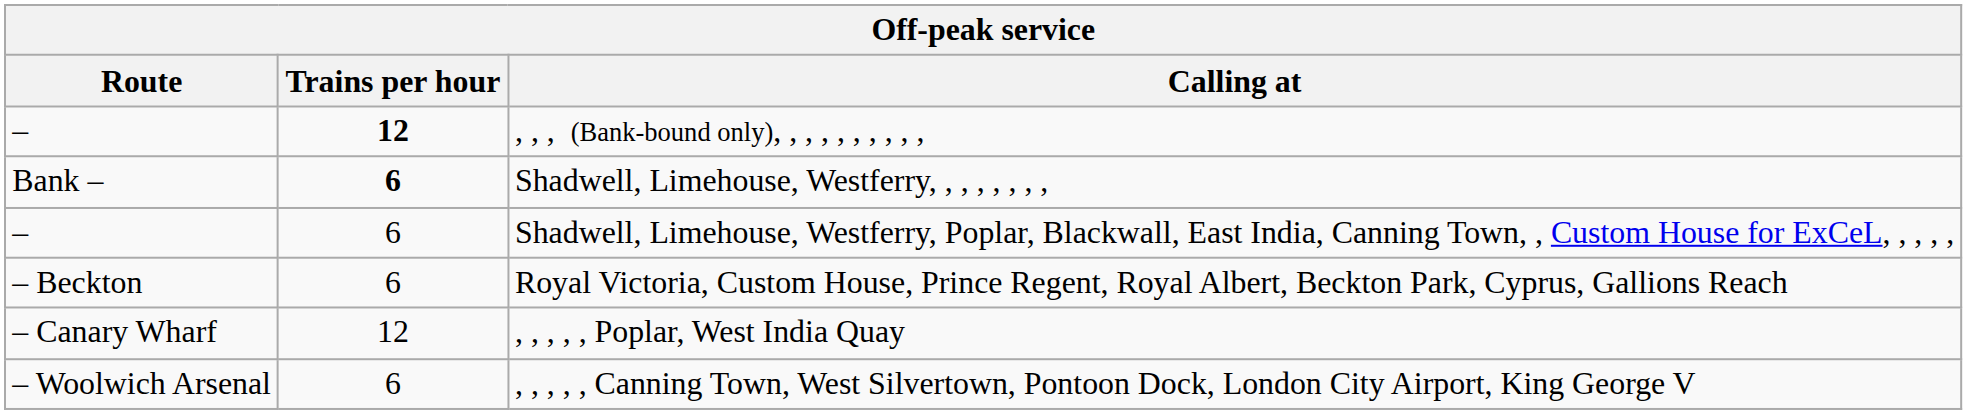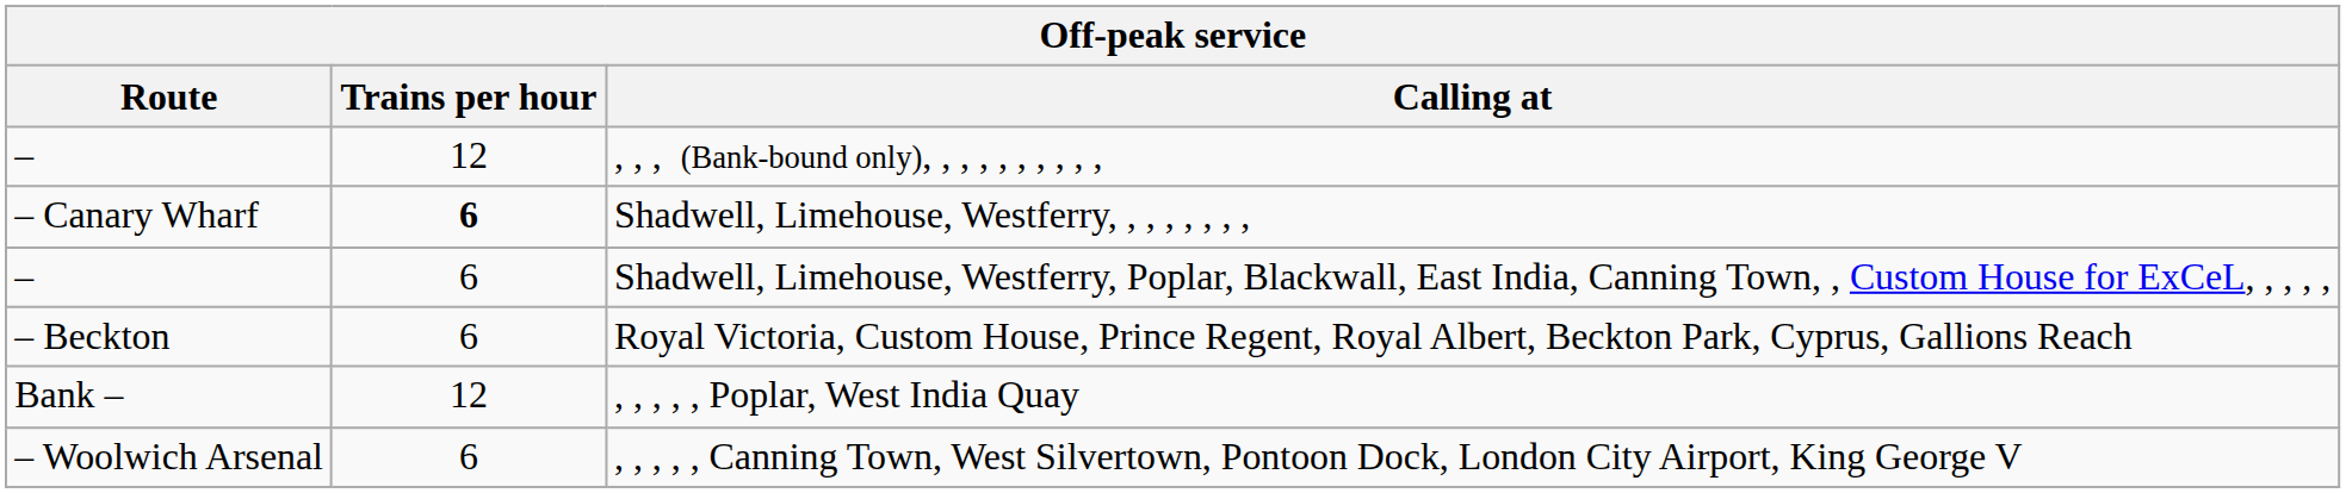, , , (Bank-bound only), , , , , , , , , , | Trains per hour: bold -> normal
Shadwell, Limehouse, Westferry, , , , , , , , | Route: Bank – -> – Canary Wharf
, , , , , Poplar, West India Quay | Route: – Canary Wharf -> Bank –
